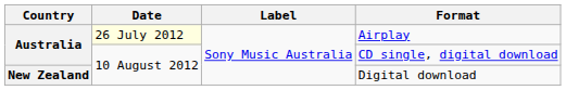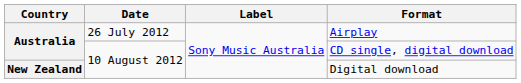Airplay | Date: lightyellow background -> no background
